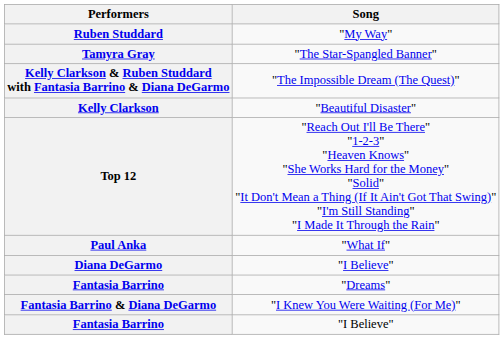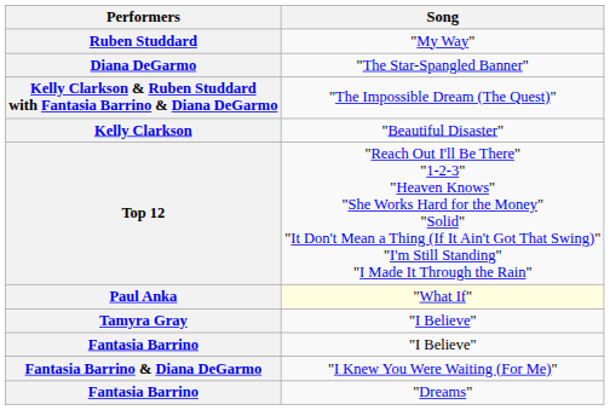row 3 | Performers: Tamyra Gray -> Diana DeGarmo
row 7 | Song: no background -> lightyellow background
row 8 | Performers: Diana DeGarmo -> Tamyra Gray
row 9 | Song: "Dreams" -> "I Believe"
row 11 | Song: "I Believe" -> "Dreams"
